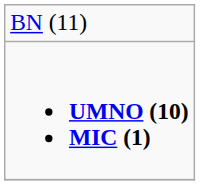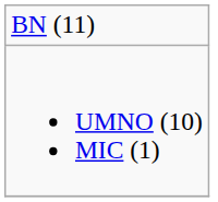row 2 | column 1: bold -> normal
